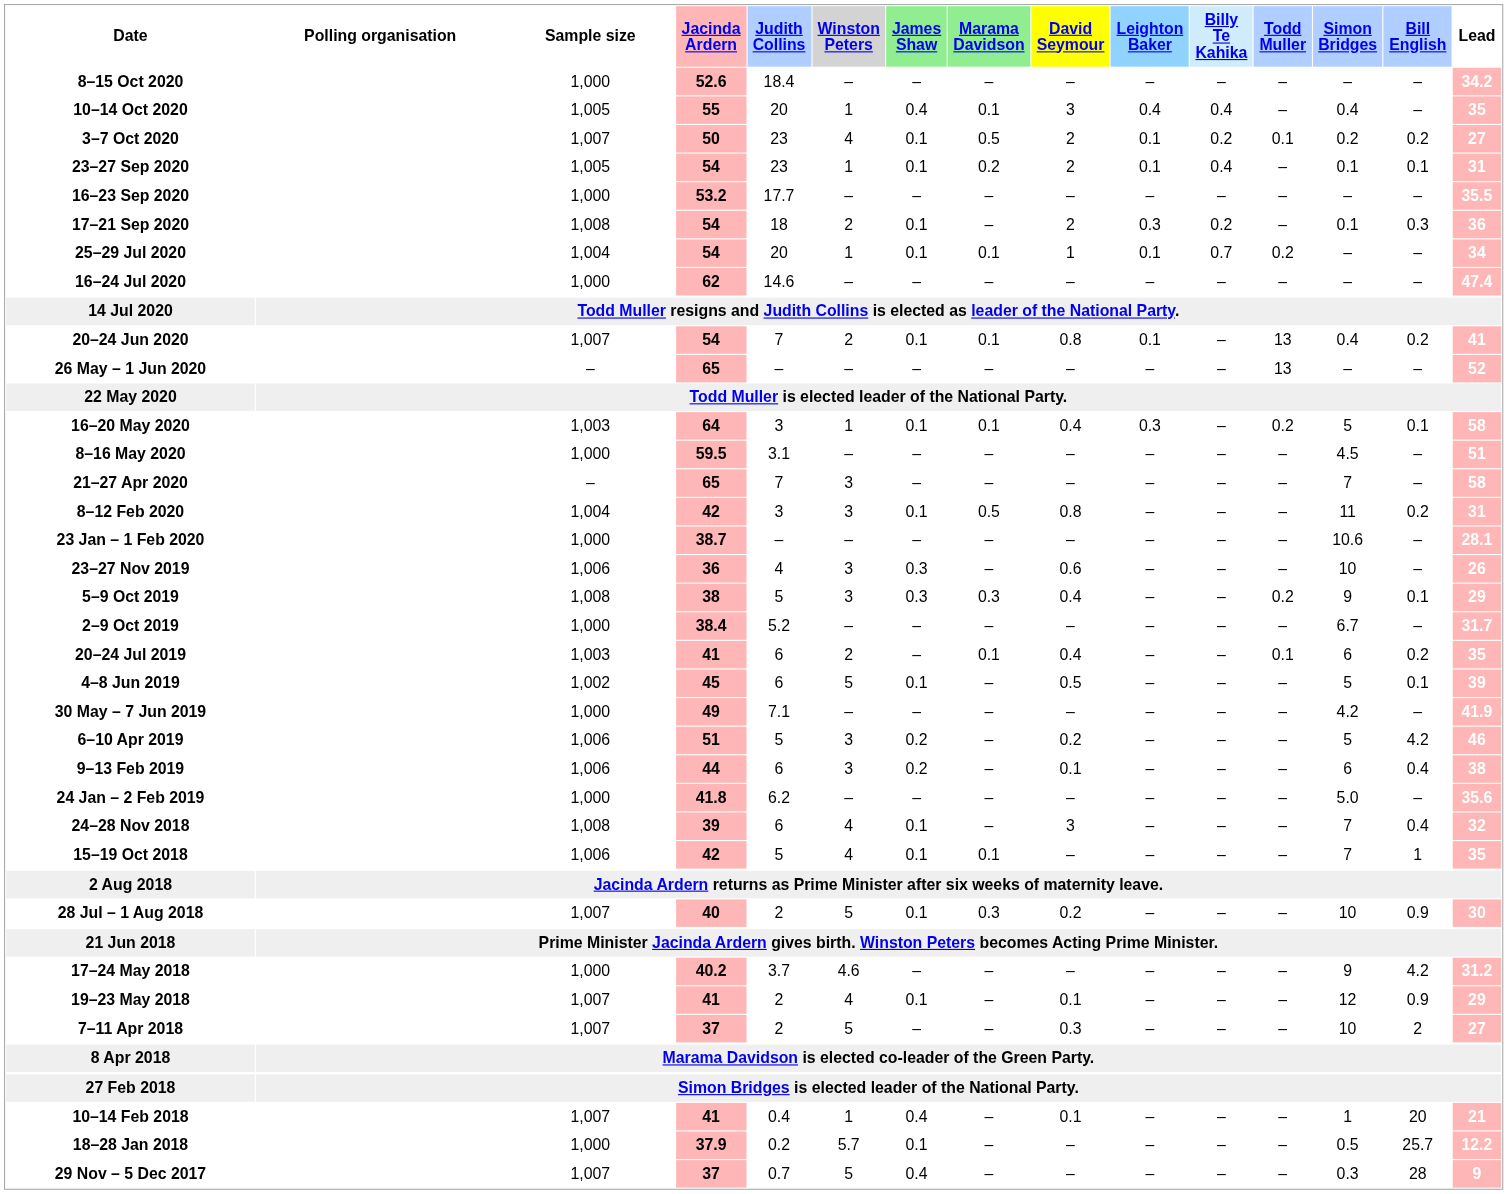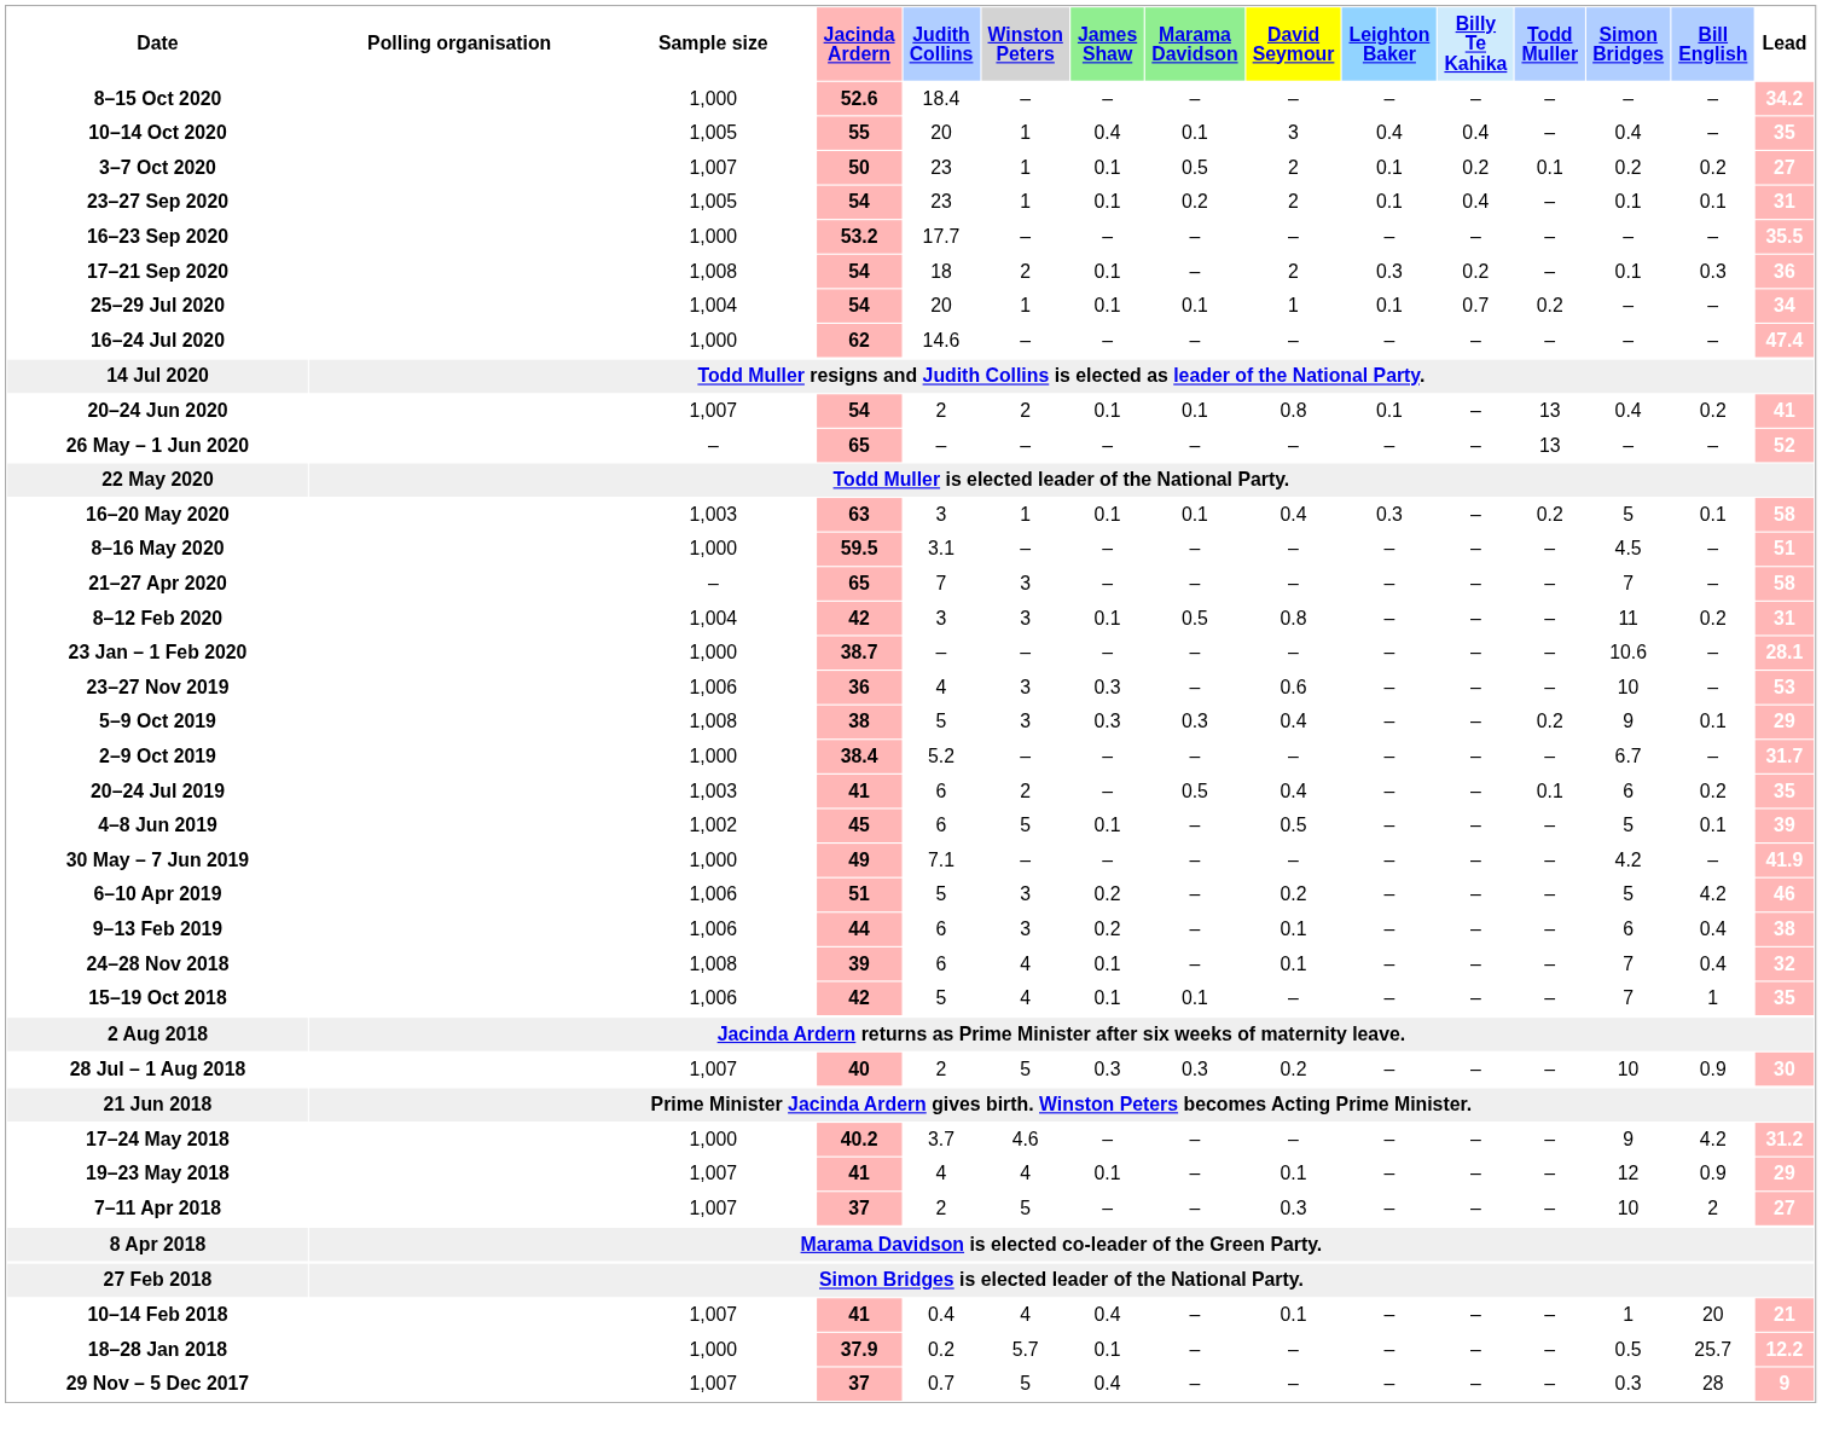3–7 Oct 2020 | Winston Peters: 4 -> 1
20–24 Jun 2020 | Judith Collins: 7 -> 2
16–20 May 2020 | Jacinda Ardern: 64 -> 63
23–27 Nov 2019 | Lead: 26 -> 53
20–24 Jul 2019 | Marama Davidson: 0.1 -> 0.5
- row: 24 Jan – 2 Feb 2019 | 1,000 | 41.8 | 6.2 | – | – | – | – | – | – | – | 5.0 | – | 35.6
24–28 Nov 2018 | David Seymour: 3 -> 0.1
28 Jul – 1 Aug 2018 | James Shaw: 0.1 -> 0.3
19–23 May 2018 | Judith Collins: 2 -> 4
10–14 Feb 2018 | Winston Peters: 1 -> 4
